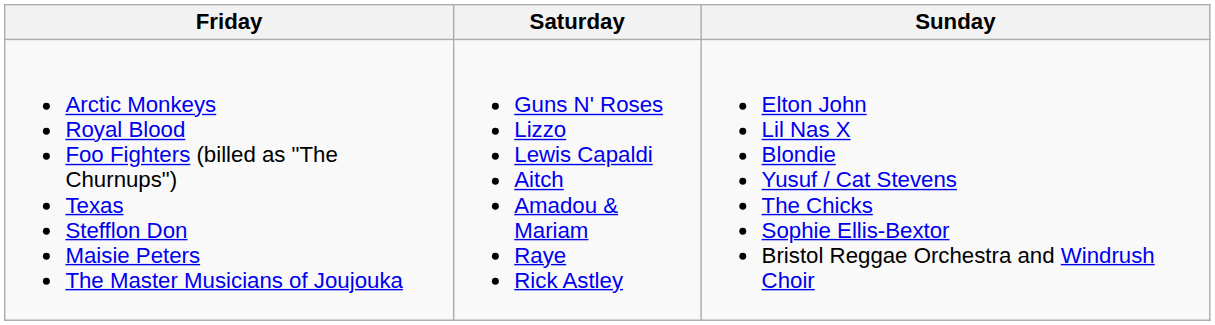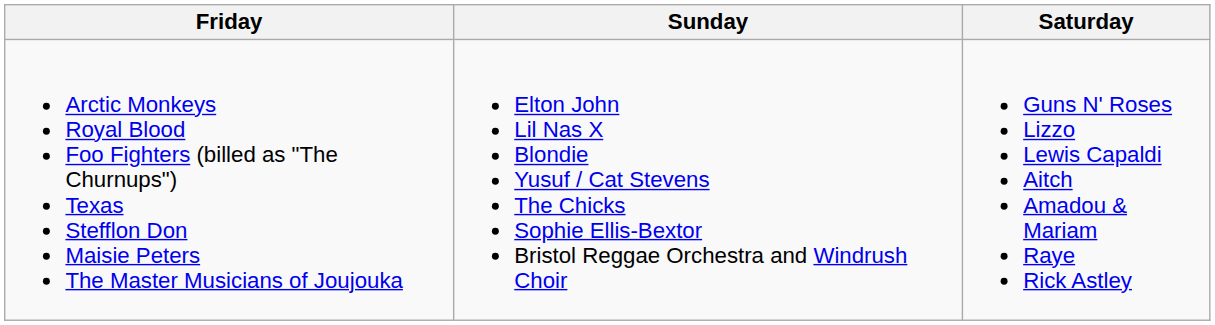columns swapped: Saturday <-> Sunday
